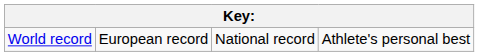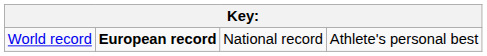World record | column 2: normal -> bold
